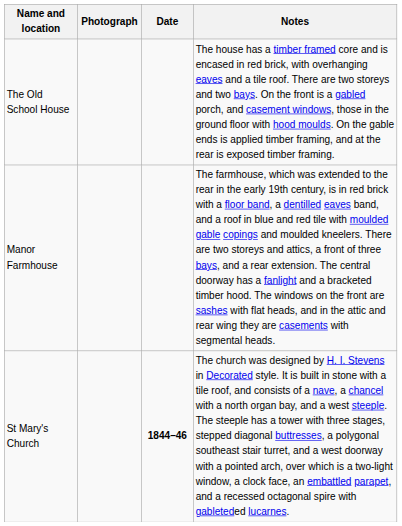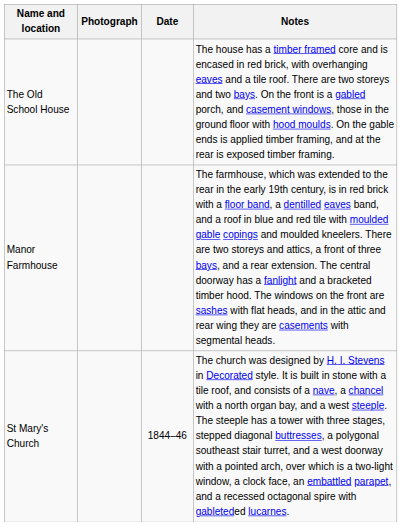St Mary's Church | Date: bold -> normal
